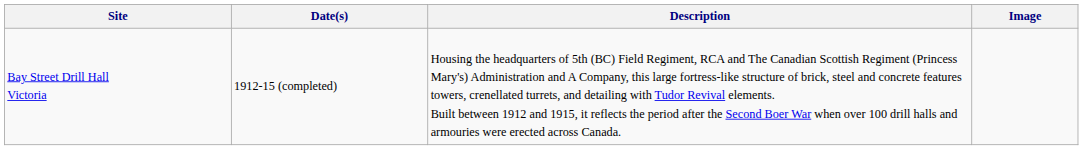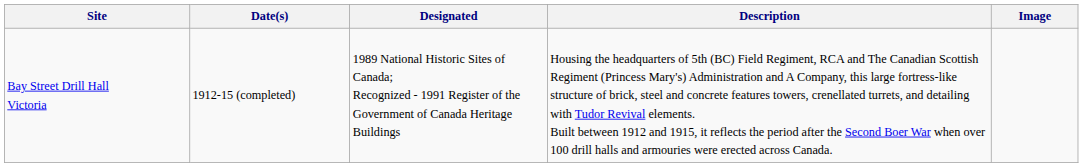+ column: Designated | 1989 National Historic Sites of Canada; Recognized - 1991 Register of the Government of Canada Heritage Buildings
